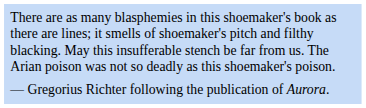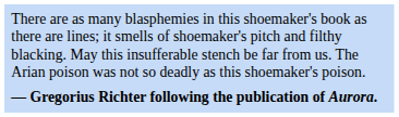row 2 | column 1: normal -> bold
